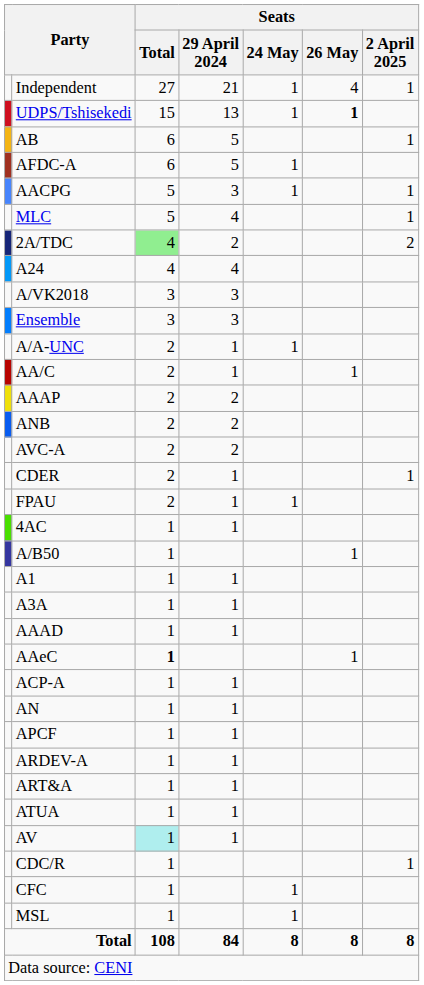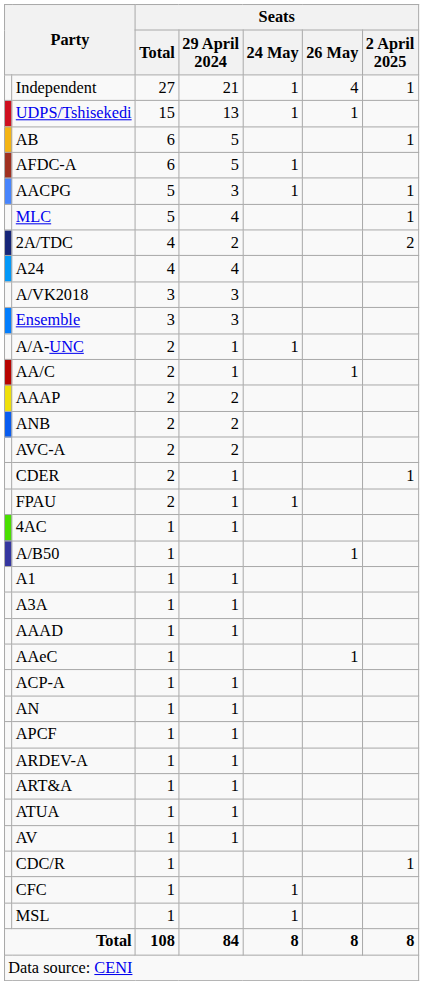UDPS/Tshisekedi | Seats / 26 May: bold -> normal
2A/TDC | Seats / Total: lightgreen background -> no background
AAeC | Seats / Total: bold -> normal
AV | Seats / Total: paleturquoise background -> no background
